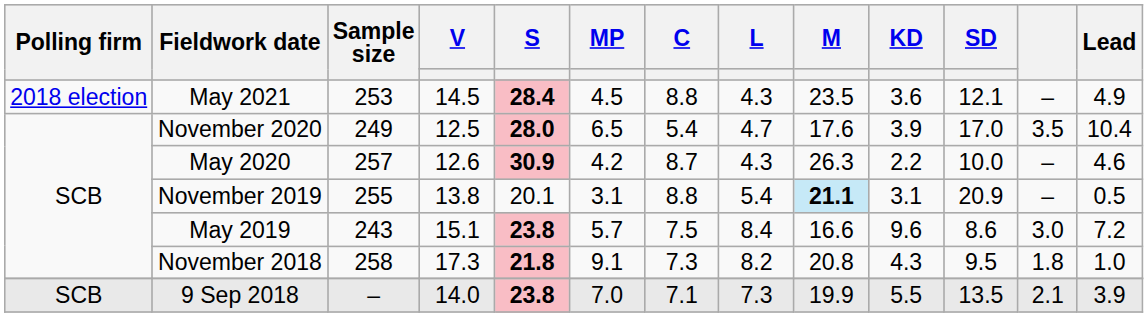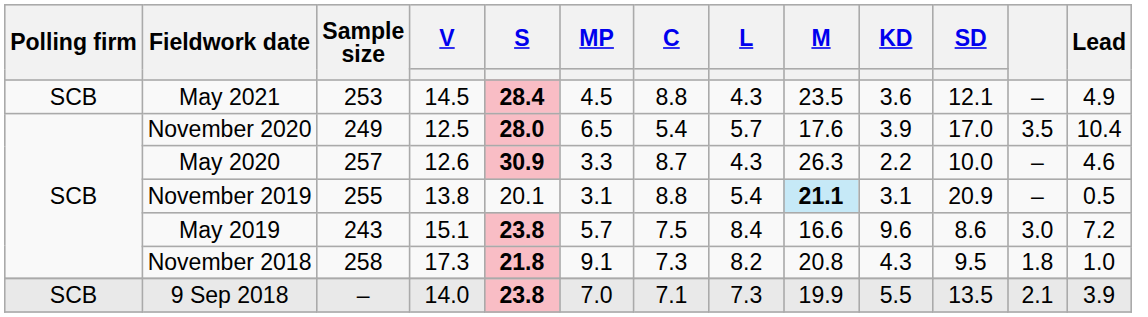May 2021 | Polling firm: 2018 election -> SCB
November 2020 | L: 4.7 -> 5.7
May 2020 | MP: 4.2 -> 3.3
